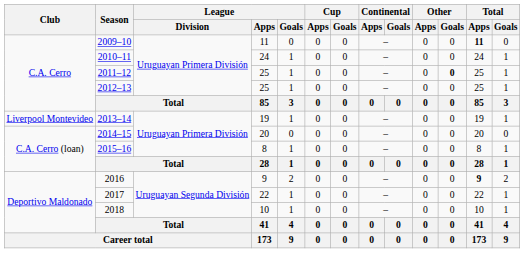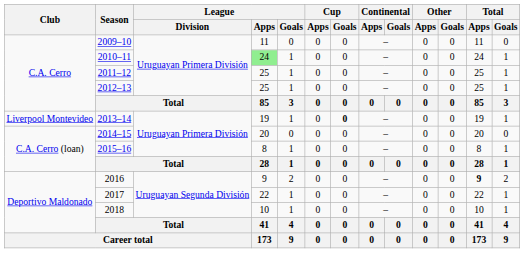2009–10 | Total / Apps: bold -> normal
2010–11 | League / Apps: no background -> lightgreen background
2011–12 | Other / Goals: bold -> normal
2013–14 | Cup / Goals: normal -> bold
